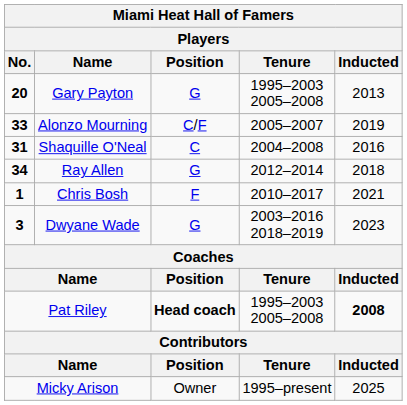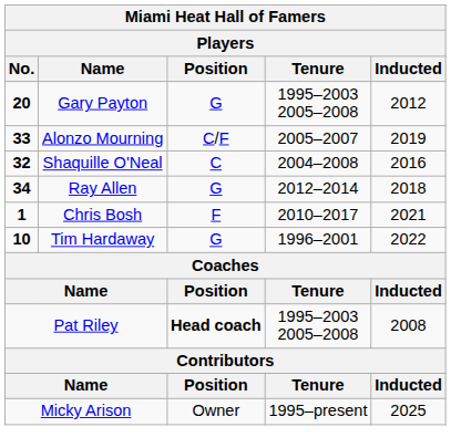Gary Payton | Inducted: 2013 -> 2012
Shaquille O'Neal | No.: 31 -> 32
+ row: 10 | Tim Hardaway | G | 1996–2001 | 2022
- row: 3 | Dwyane Wade | G | 2003–2016 2018–2019 | 2023
Pat Riley | Inducted: bold -> normal
